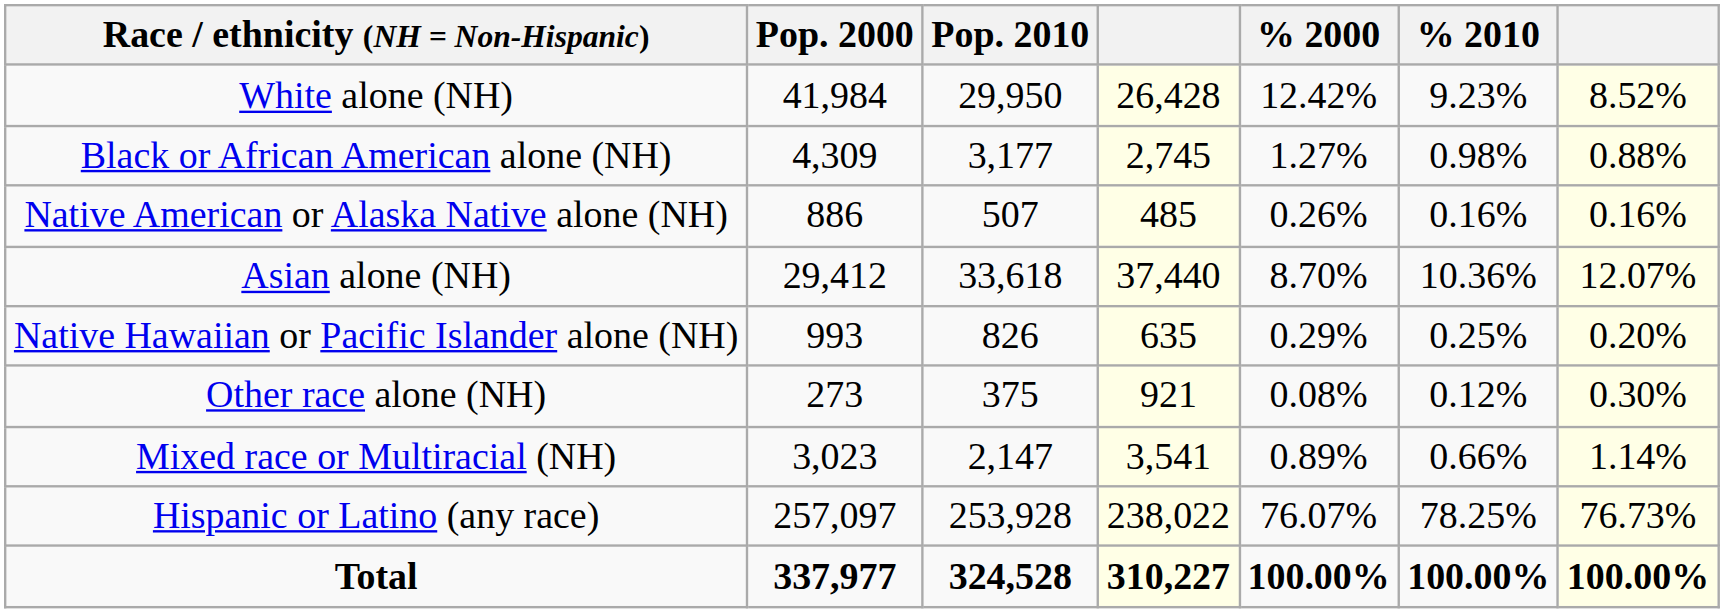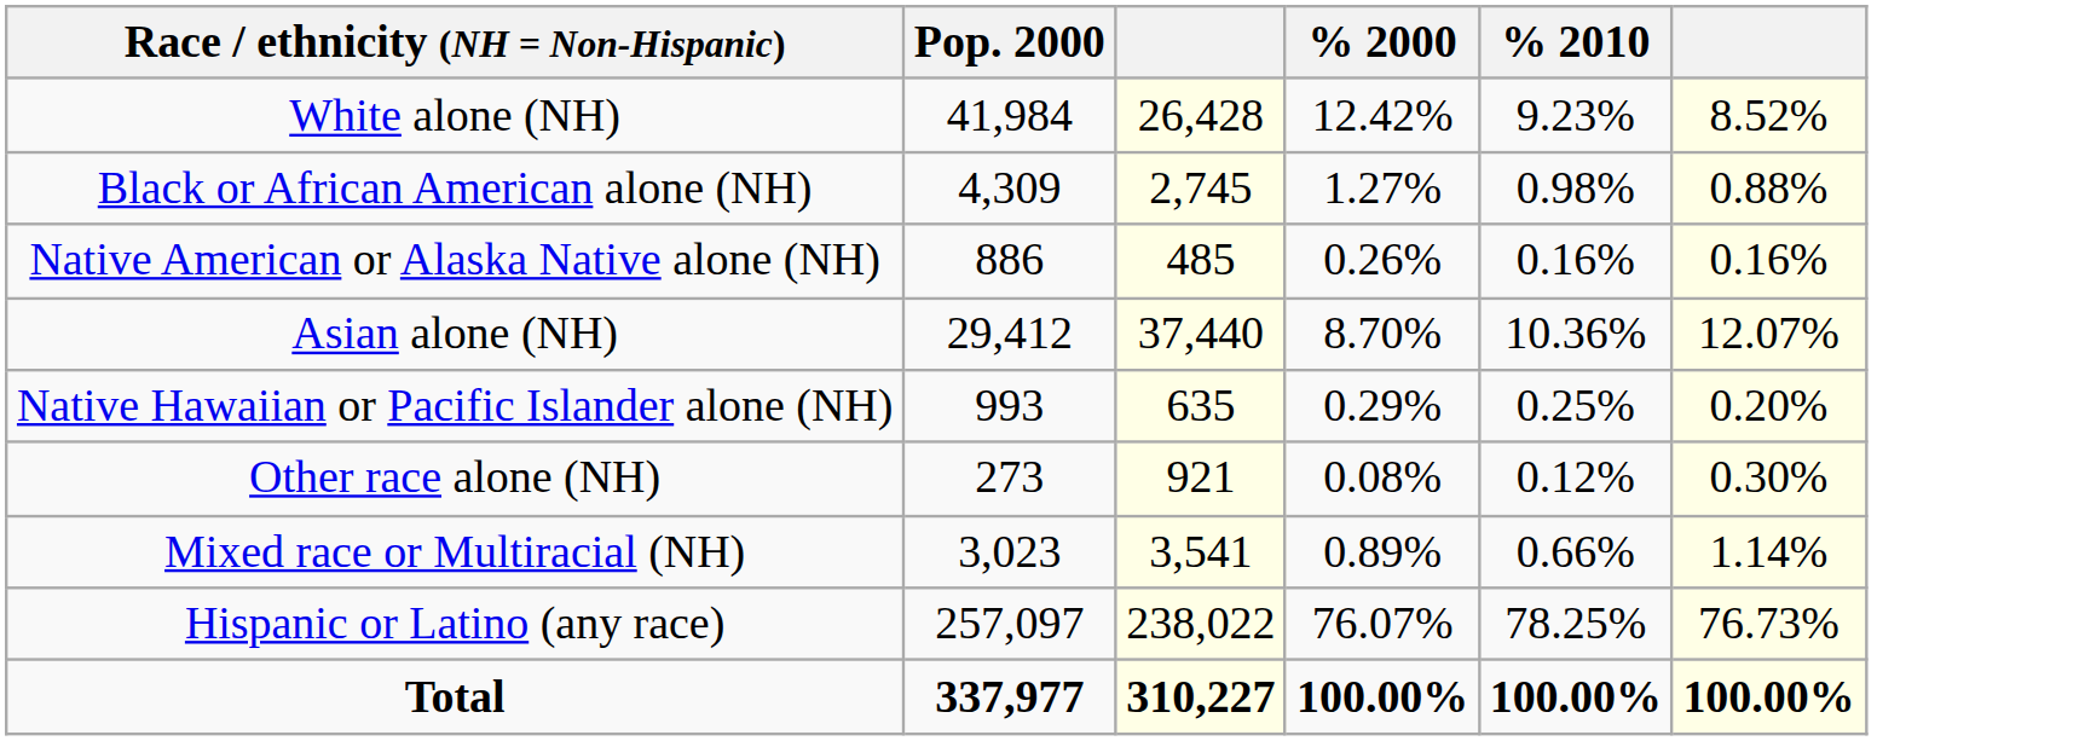- column: Pop. 2010 | 29,950 | 3,177 | 507 | 33,618 | 826 | 375 | 2,147 | 253,928 | 324,528
